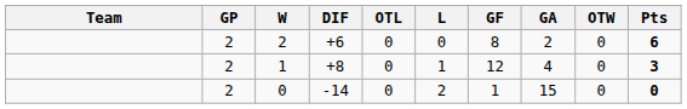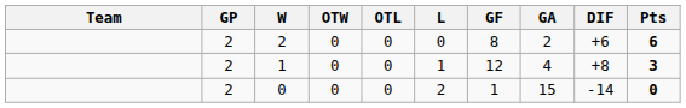columns swapped: OTW <-> DIF
